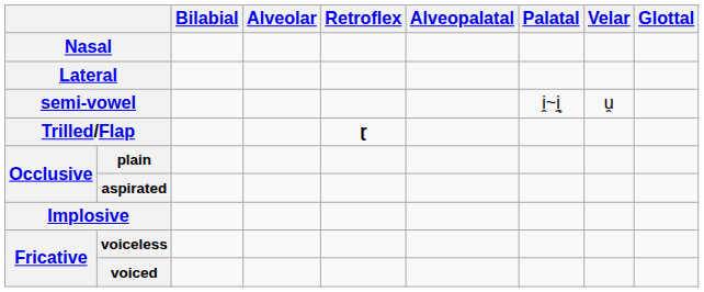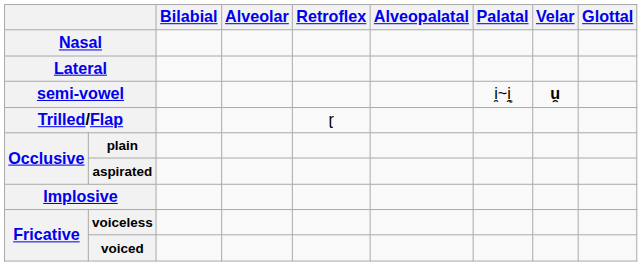semi-vowel | Velar: normal -> bold
Trilled/Flap | Retroflex: bold -> normal
